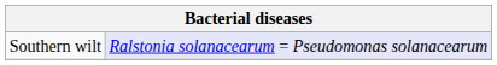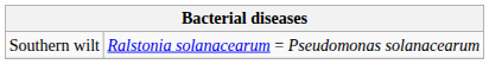Southern wilt | column 2: lavender background -> no background
